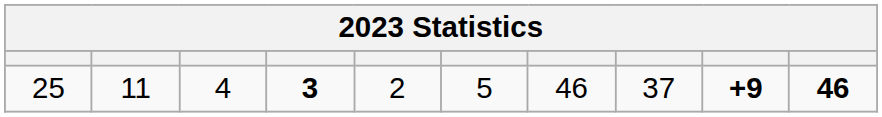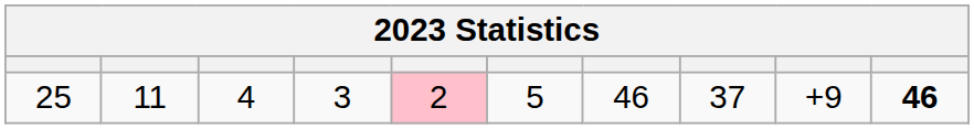25 | column 4: bold -> normal
25 | column 5: no background -> pink background
25 | column 9: bold -> normal
